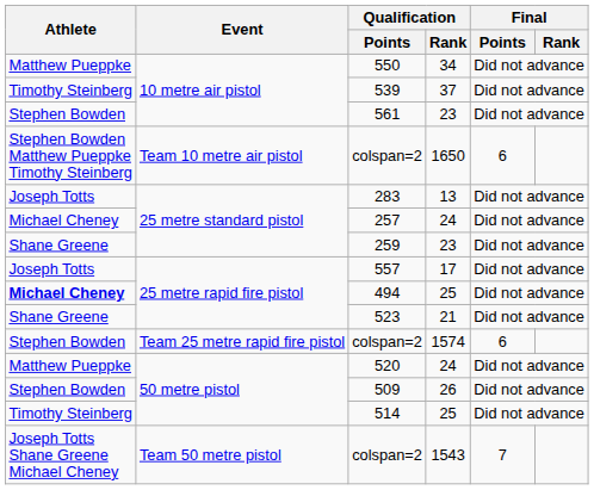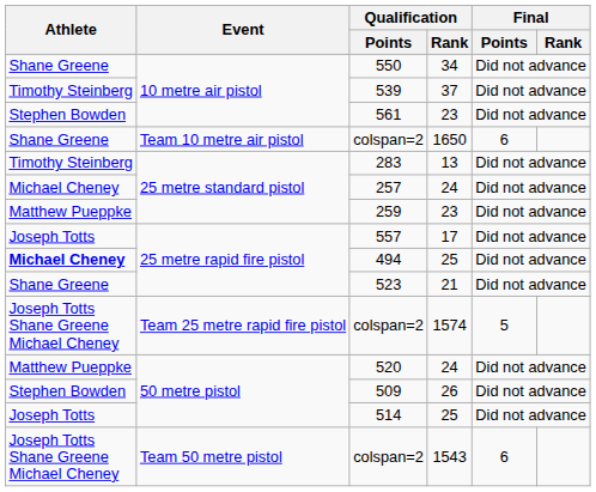550 | Athlete: Matthew Pueppke -> Shane Greene
colspan=2 / 1650 | Athlete: Stephen Bowden Matthew Pueppke Timothy Steinberg -> Shane Greene
283 | Athlete: Joseph Totts -> Timothy Steinberg
259 | Athlete: Shane Greene -> Matthew Pueppke
colspan=2 / 1574 | Athlete: Stephen Bowden -> Joseph Totts Shane Greene Michael Cheney
colspan=2 / 1574 | Final / Points: 6 -> 5
514 | Athlete: Timothy Steinberg -> Joseph Totts
colspan=2 / 1543 | Final / Points: 7 -> 6
